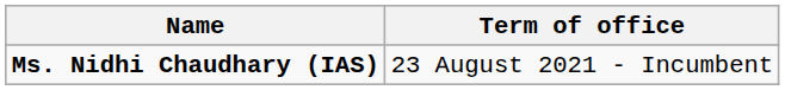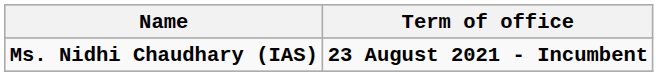Ms. Nidhi Chaudhary (IAS) | Term of office: normal -> bold
